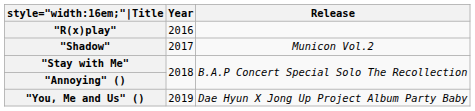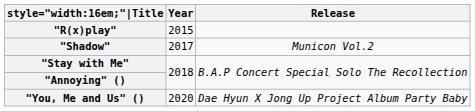"R(x)play" | Year: 2016 -> 2015
"You, Me and Us" () | Year: 2019 -> 2020
